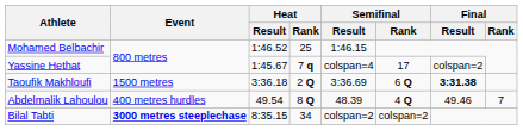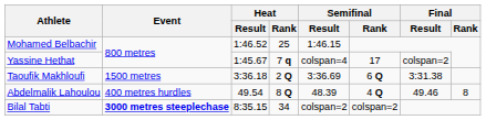Taoufik Makhloufi | Final / Result: bold -> normal
Abdelmalik Lahoulou | Final / Rank: 7 -> 8
